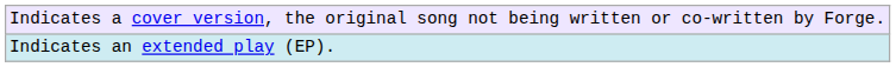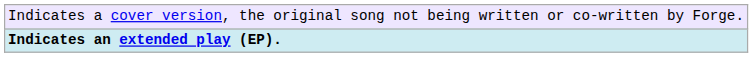row 2 | column 1: normal -> bold
